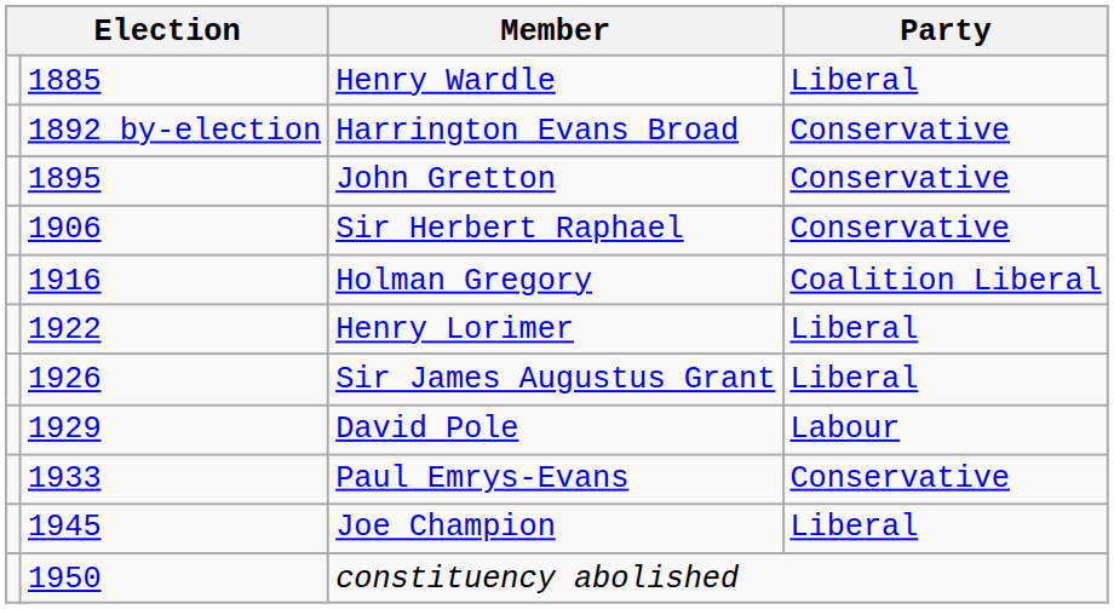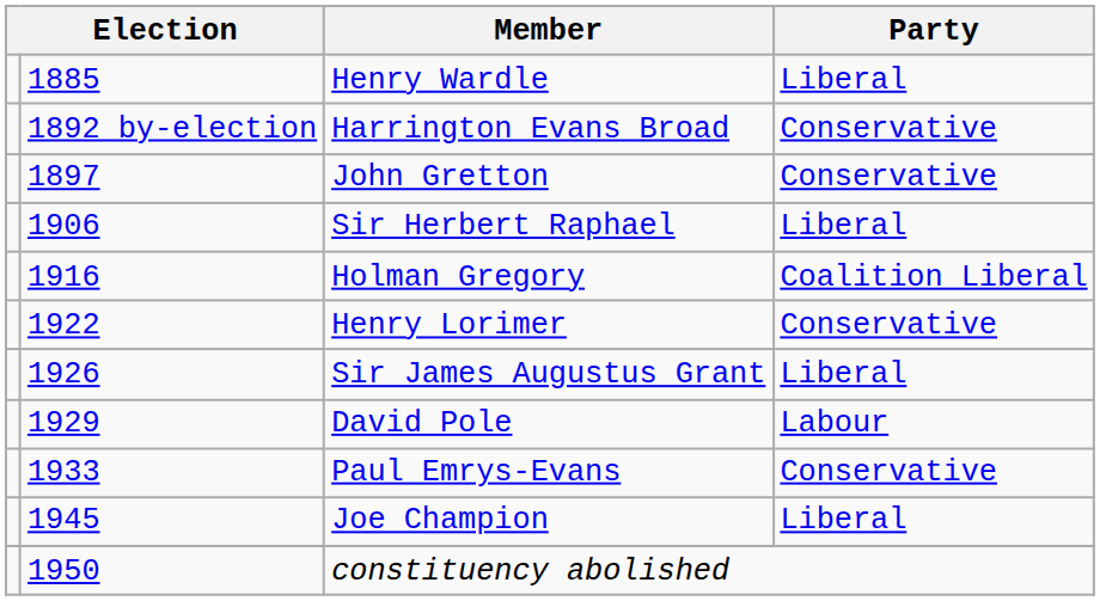John Gretton | column 2: 1895 -> 1897
Sir Herbert Raphael | Party: Conservative -> Liberal
Henry Lorimer | Party: Liberal -> Conservative
